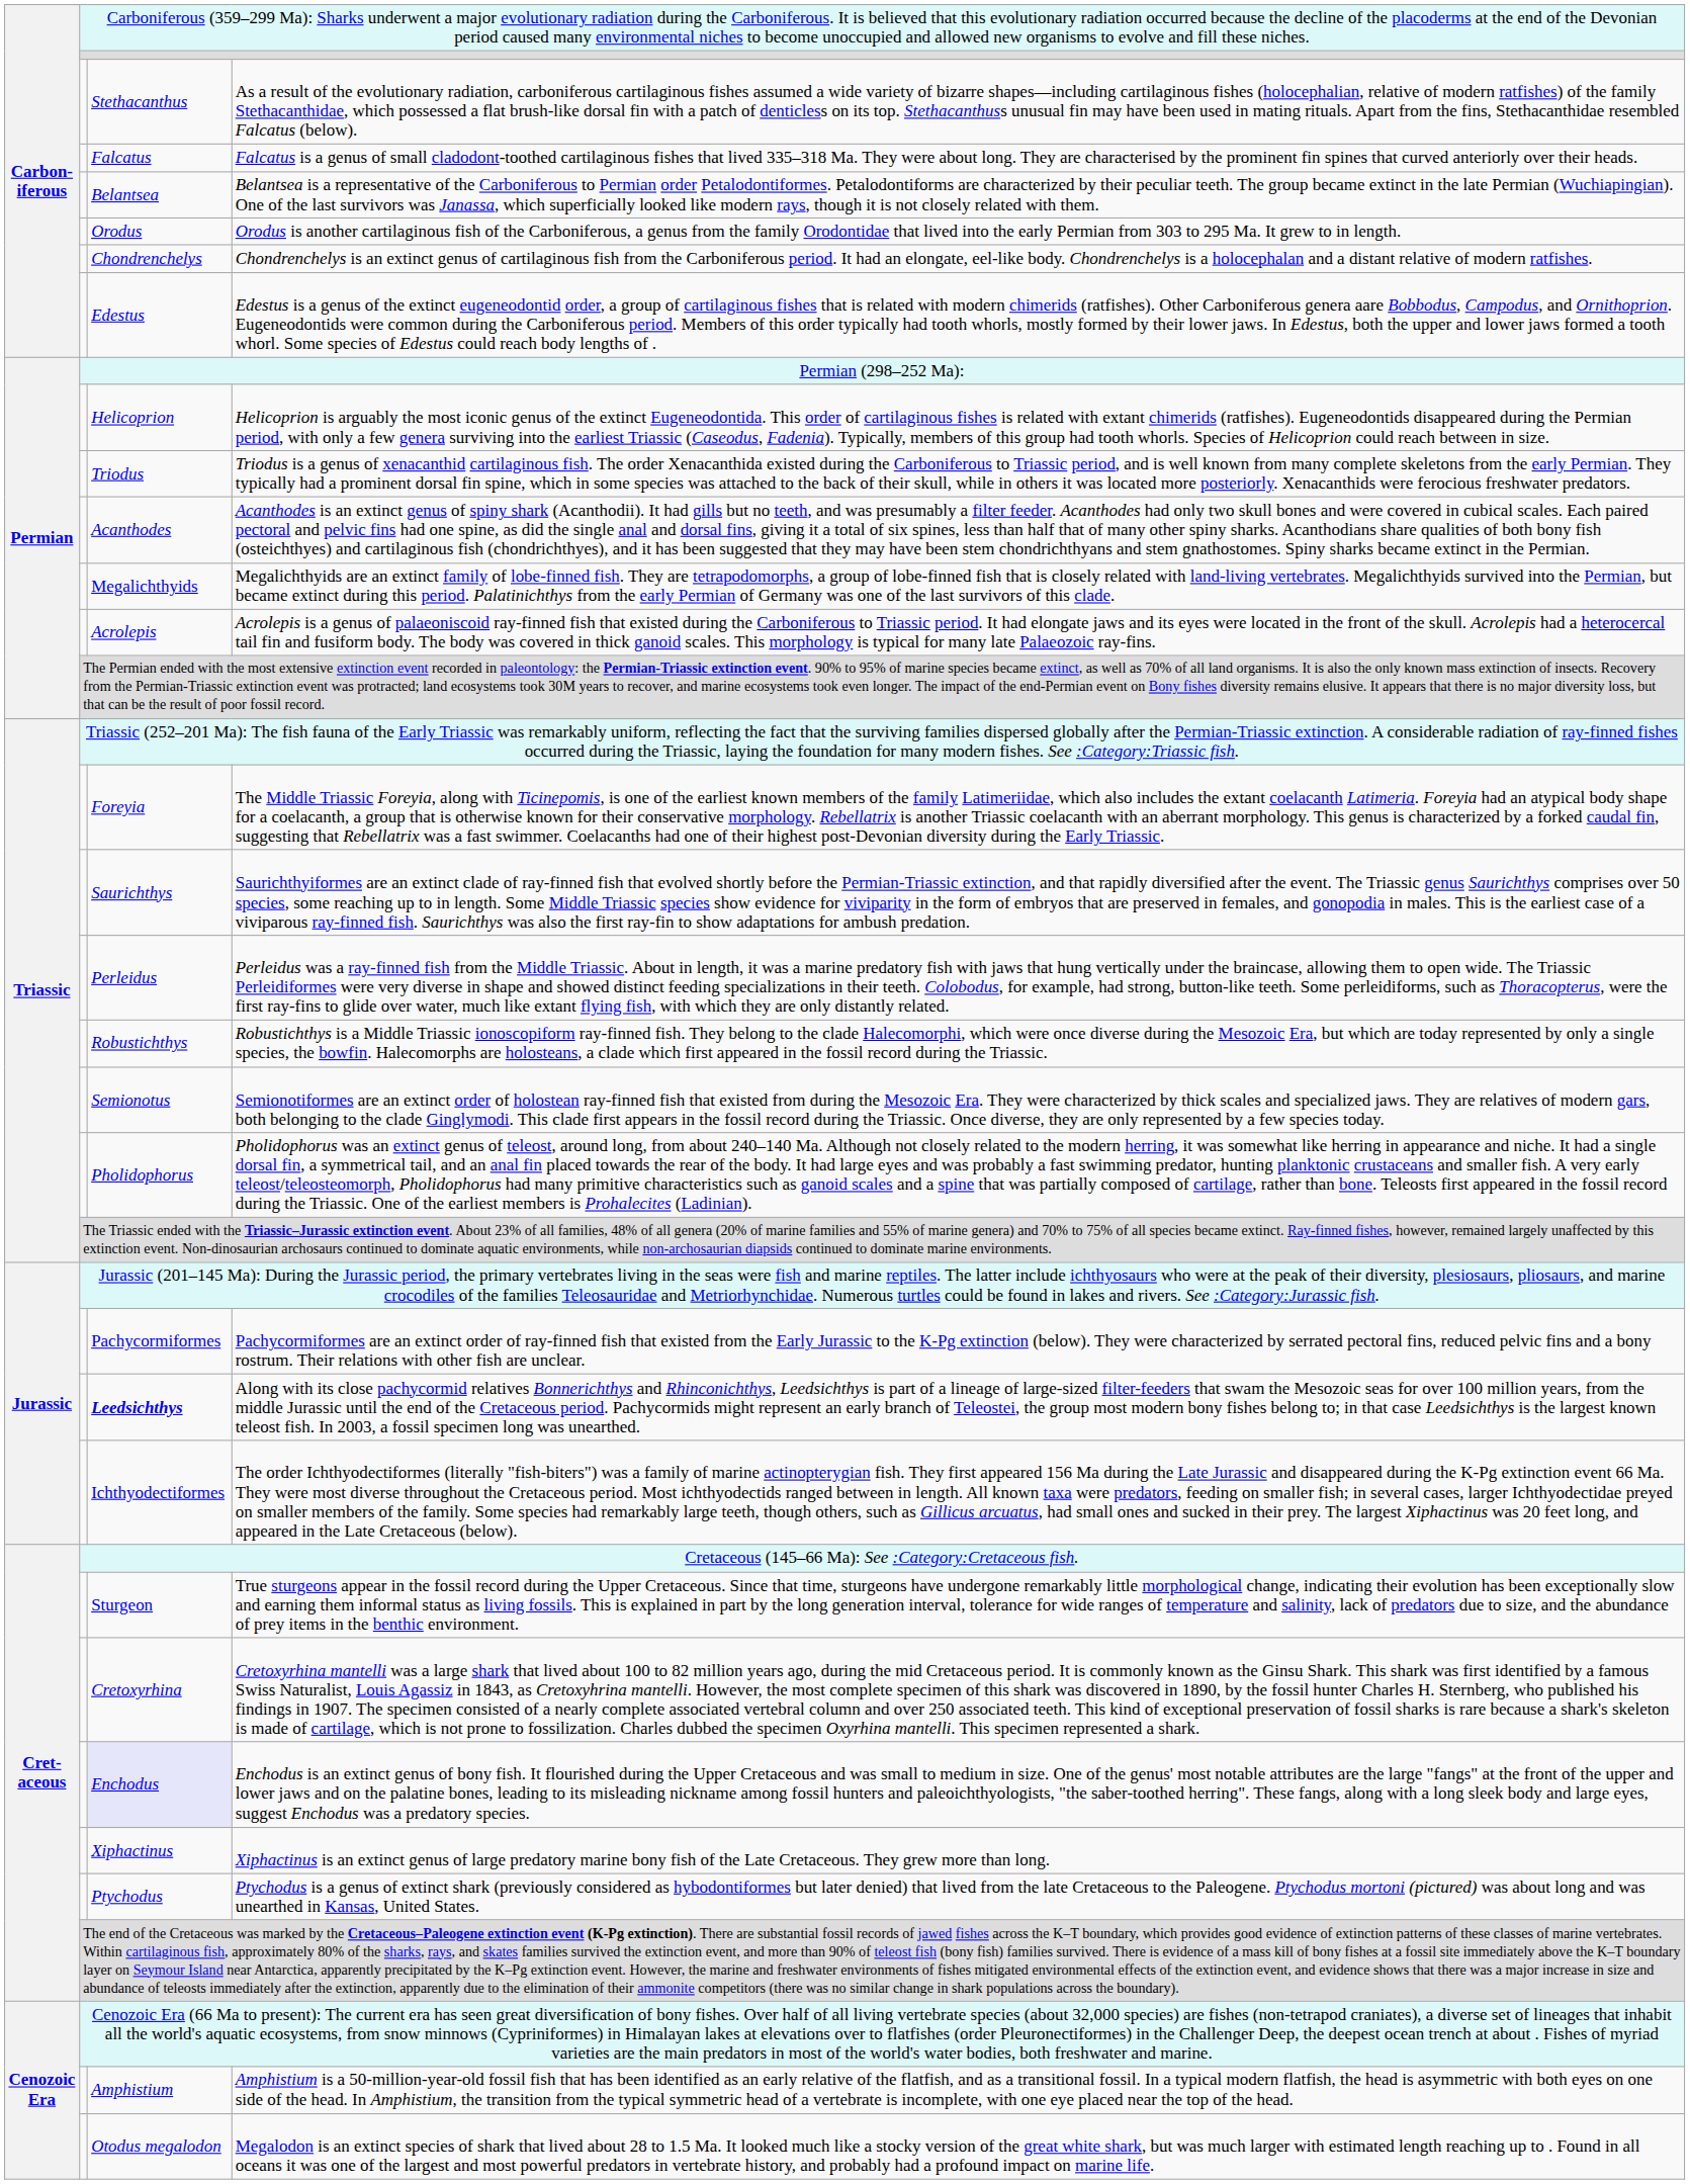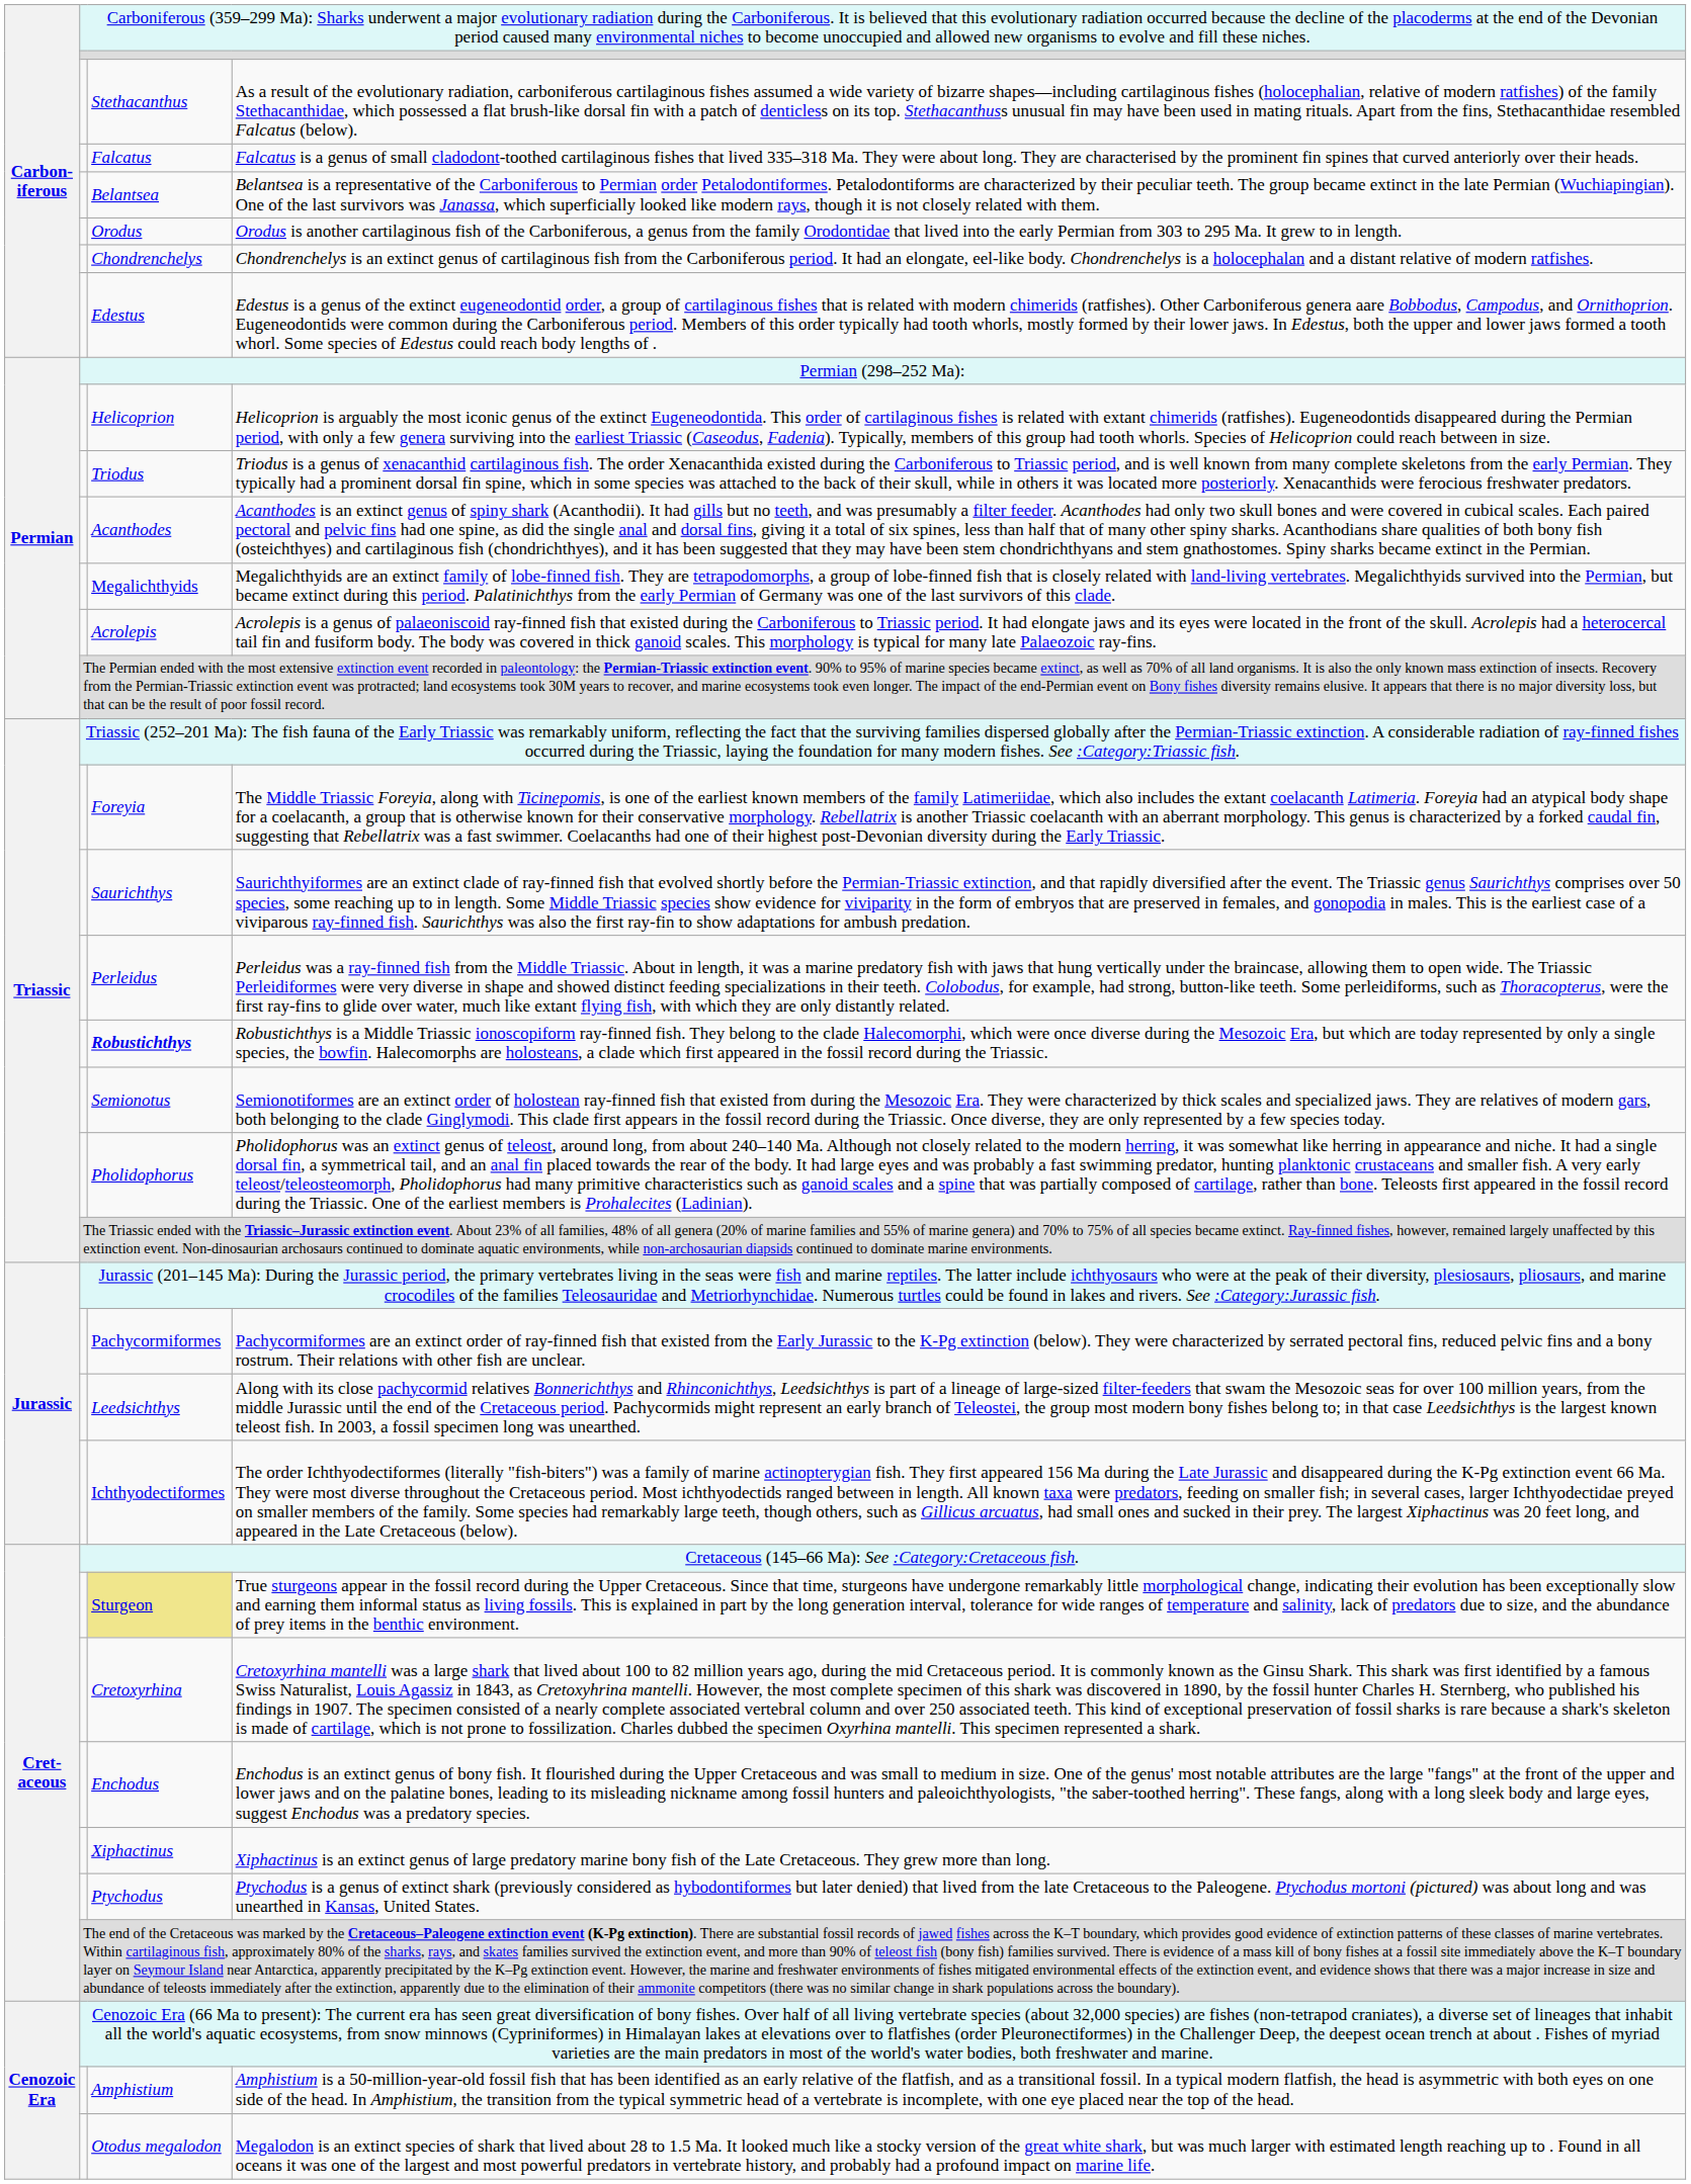Robustichthys | column 3: normal -> bold
Leedsichthys | column 3: bold -> normal
Sturgeon | column 3: no background -> khaki background
Enchodus | column 3: lavender background -> no background
